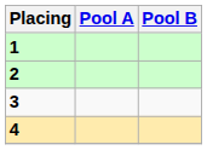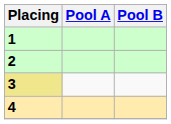3 | Placing: no background -> khaki background
